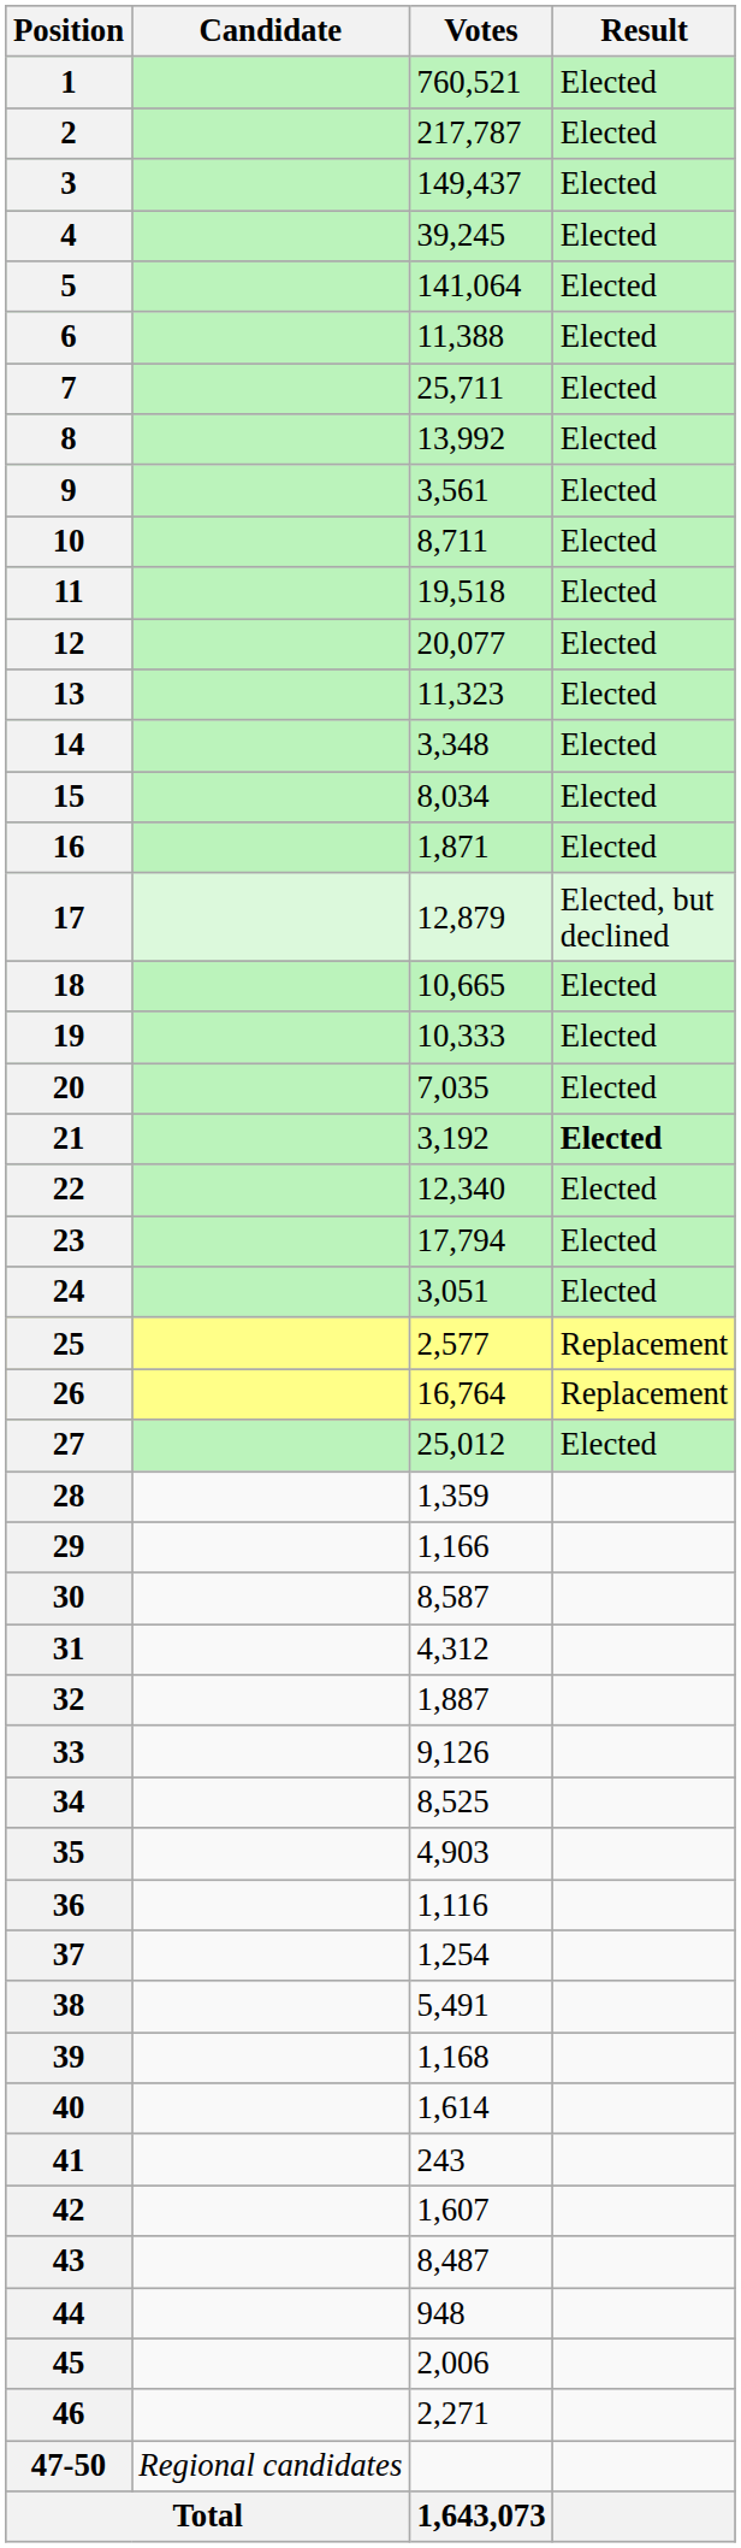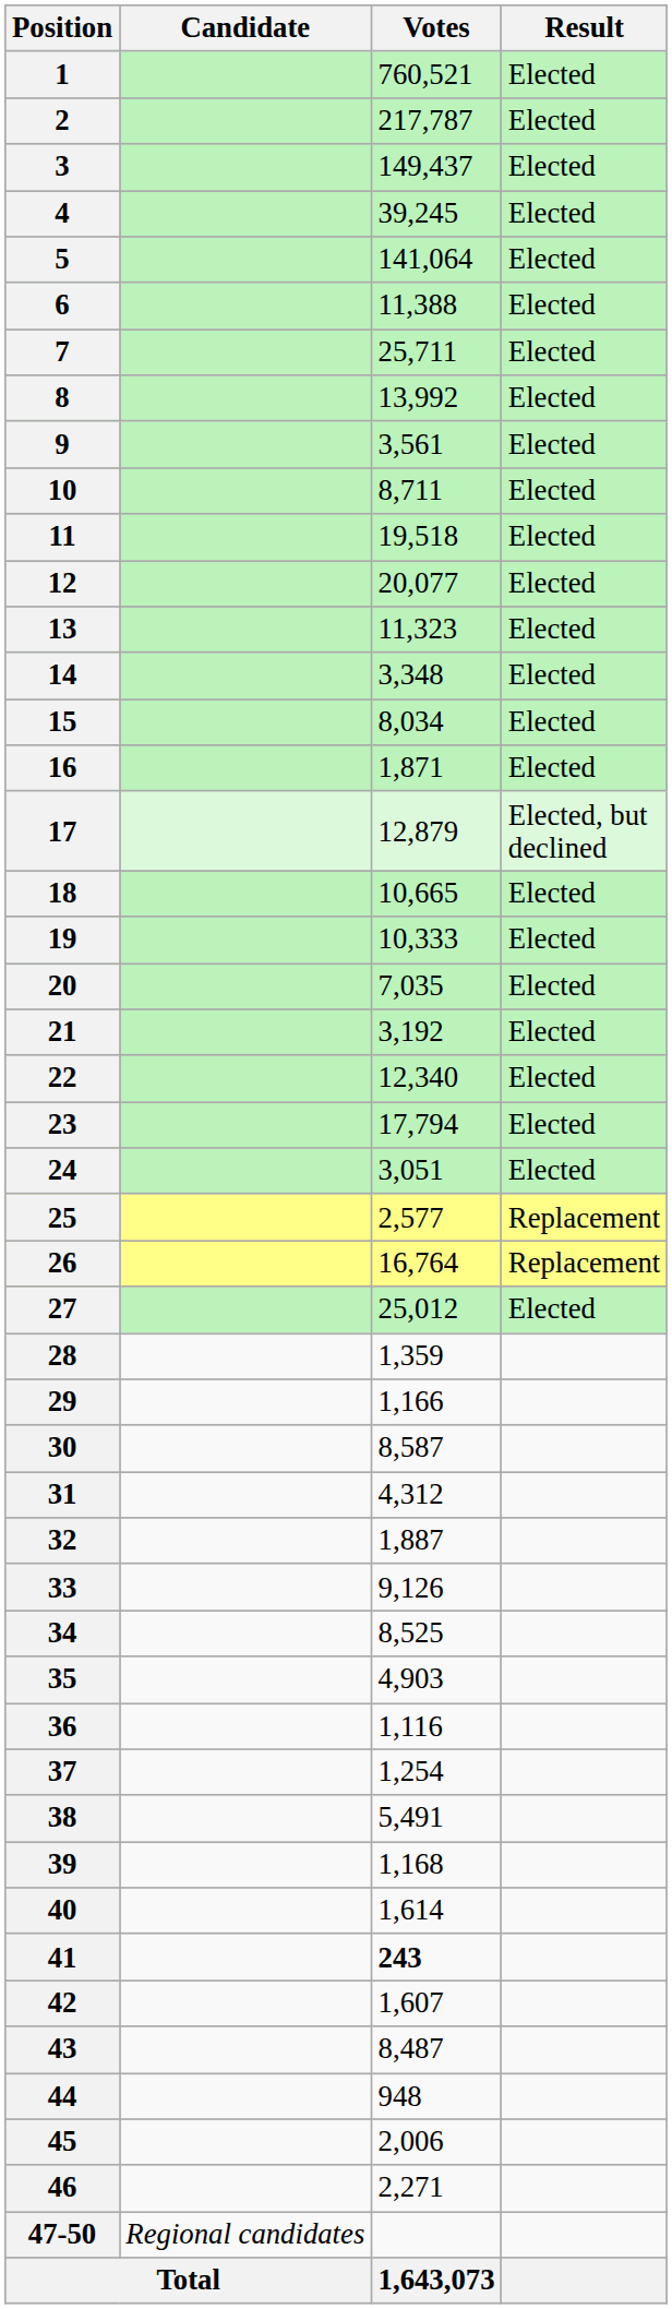21 | Result: bold -> normal
41 | Votes: normal -> bold
